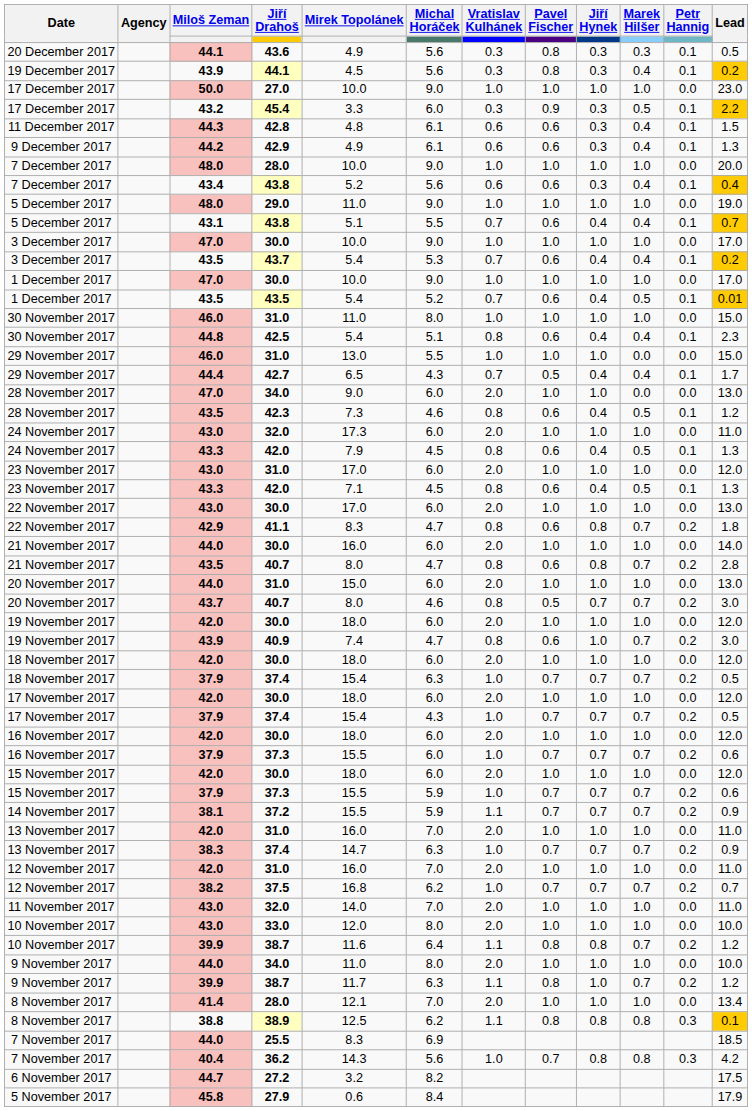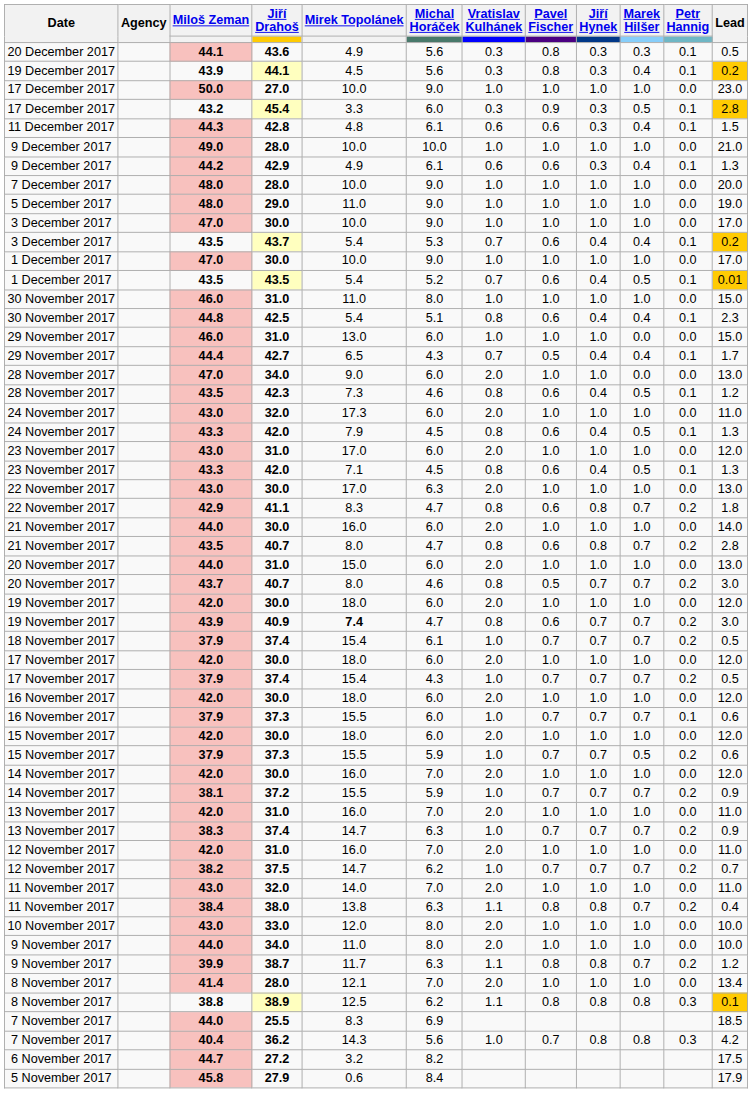45.4 | Lead: 2.2 -> 2.8
+ row: 9 December 2017 | 49.0 | 28.0 | 10.0 | 10.0 | 1.0 | 1.0 | 1.0 | 1.0 | 0.0 | 21.0
- row: 7 December 2017 | 43.4 | 43.8 | 5.2 | 5.6 | 0.6 | 0.6 | 0.3 | 0.4 | 0.1 | 0.4
- row: 5 December 2017 | 43.1 | 43.8 | 5.1 | 5.5 | 0.7 | 0.6 | 0.4 | 0.4 | 0.1 | 0.7
29 November 2017 / 31.0 | Michal Horáček: 5.5 -> 6.0
22 November 2017 / 30.0 | Michal Horáček: 6.0 -> 6.3
40.9 | Mirek Topolánek: normal -> bold
40.9 | Jiří Hynek: 1.0 -> 0.7
- row: 18 November 2017 | 42.0 | 30.0 | 18.0 | 6.0 | 2.0 | 1.0 | 1.0 | 1.0 | 0.0 | 12.0
18 November 2017 / 37.4 | Michal Horáček: 6.3 -> 6.1
16 November 2017 / 37.3 | Petr Hannig: 0.2 -> 0.1
15 November 2017 / 37.3 | Marek Hilšer: 0.7 -> 0.5
+ row: 14 November 2017 | 42.0 | 30.0 | 16.0 | 7.0 | 2.0 | 1.0 | 1.0 | 1.0 | 0.0 | 12.0
37.2 | Vratislav Kulhánek: 1.1 -> 1.0
37.5 | Mirek Topolánek: 16.8 -> 14.7
+ row: 11 November 2017 | 38.4 | 38.0 | 13.8 | 6.3 | 1.1 | 0.8 | 0.8 | 0.7 | 0.2 | 0.4
- row: 10 November 2017 | 39.9 | 38.7 | 11.6 | 6.4 | 1.1 | 0.8 | 0.8 | 0.7 | 0.2 | 1.2
9 November 2017 / 38.7 | Jiří Hynek: 1.0 -> 0.8
